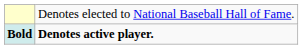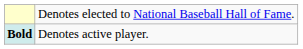Bold | column 2: bold -> normal
